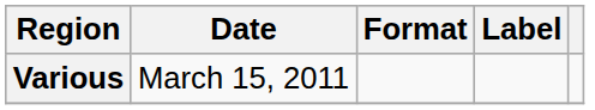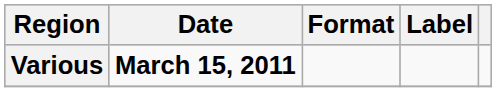Various | Date: normal -> bold
